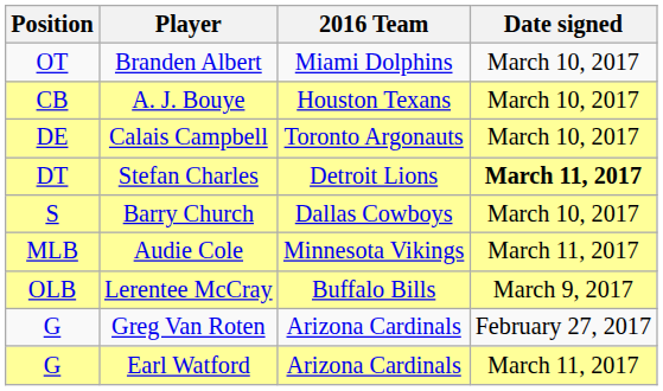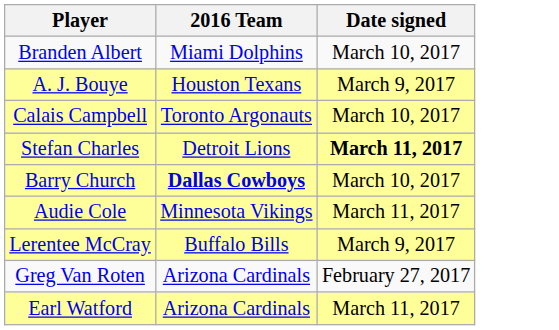- column: Position | OT | CB | DE | DT | S | MLB | OLB | G | G
A. J. Bouye | Date signed: March 10, 2017 -> March 9, 2017
Barry Church | 2016 Team: normal -> bold
